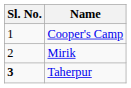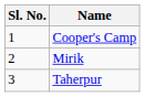Taherpur | Sl. No.: bold -> normal
